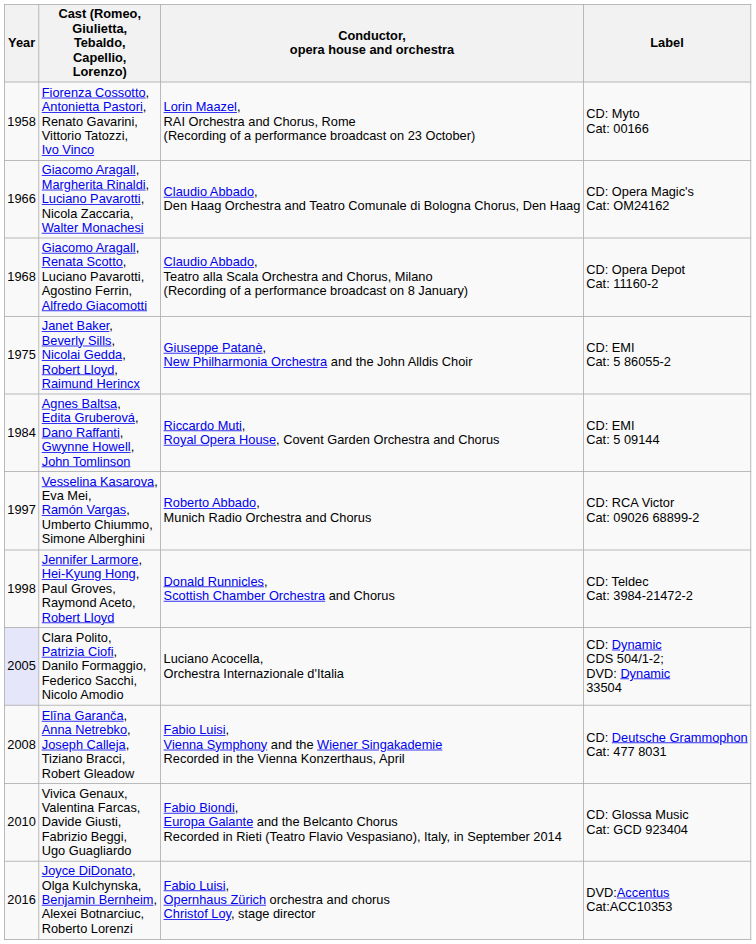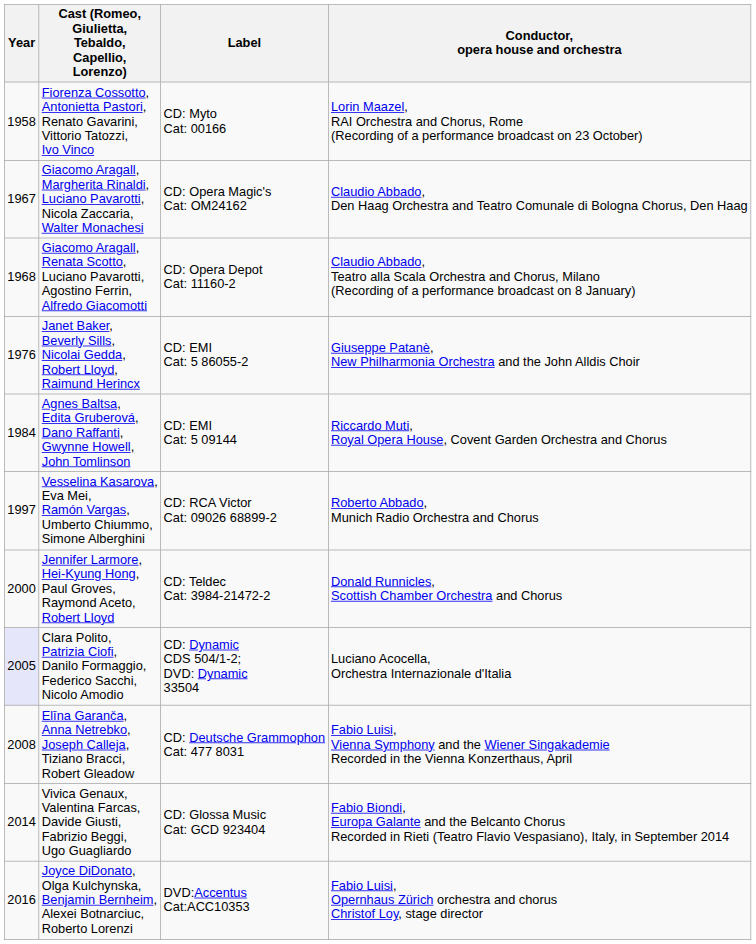columns swapped: Conductor, opera house and orchestra <-> Label
row 3 | Year: 1966 -> 1967
row 5 | Year: 1975 -> 1976
row 8 | Year: 1998 -> 2000
row 11 | Year: 2010 -> 2014
